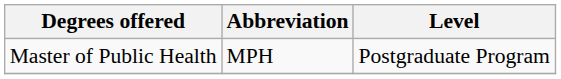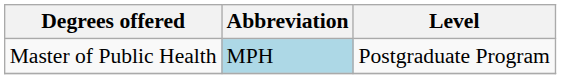Master of Public Health | Abbreviation: no background -> lightblue background
